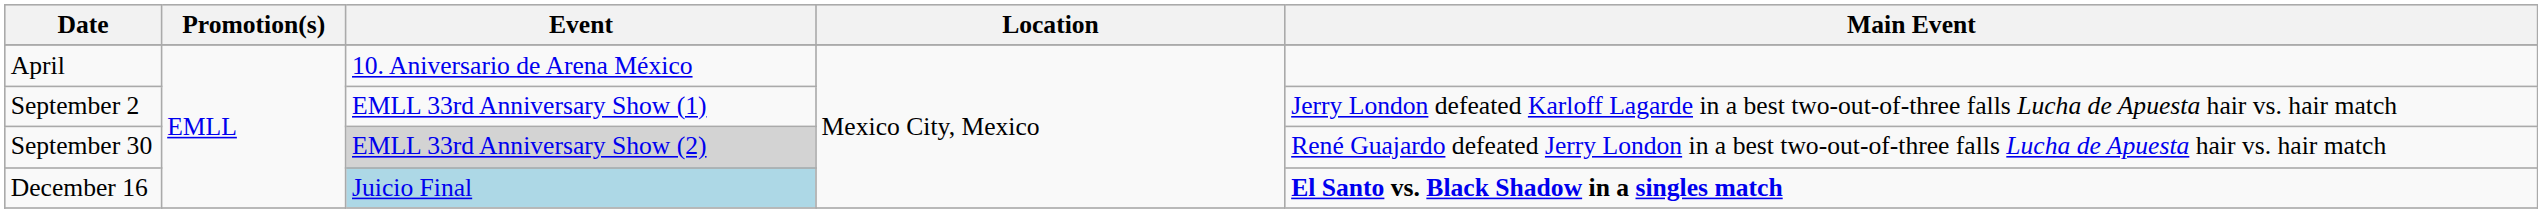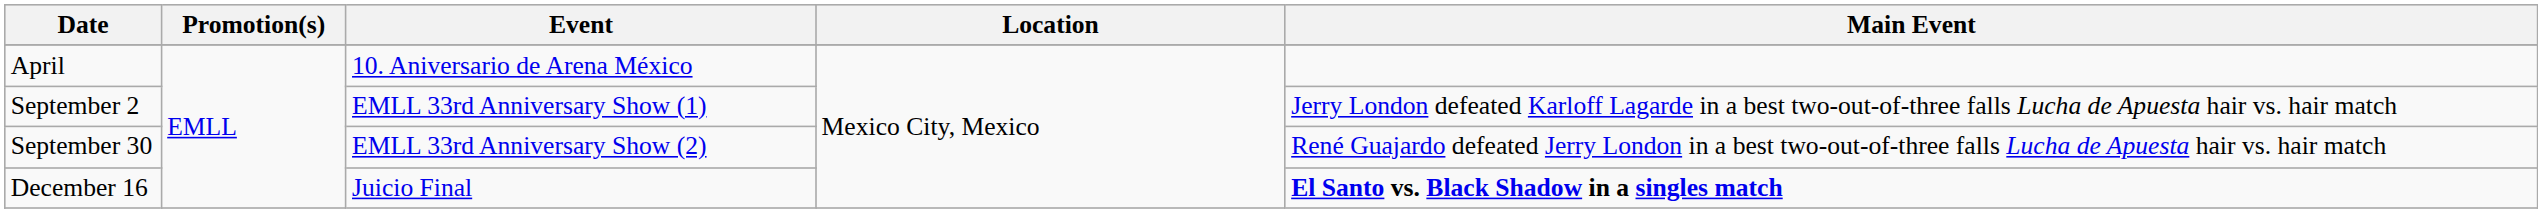September 30 | Event: lightgrey background -> no background
December 16 | Event: lightblue background -> no background
